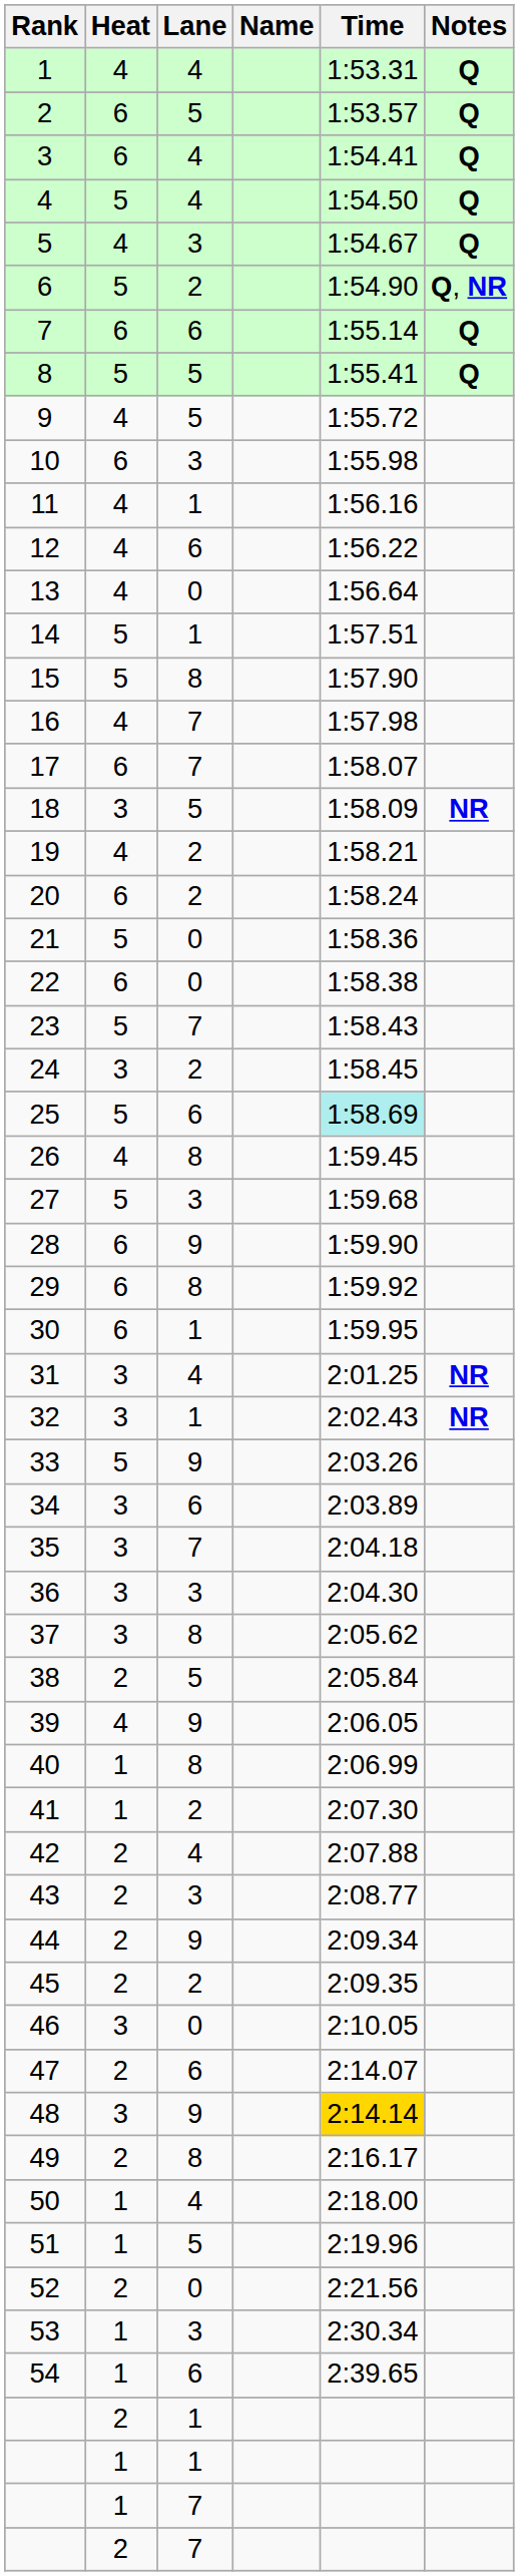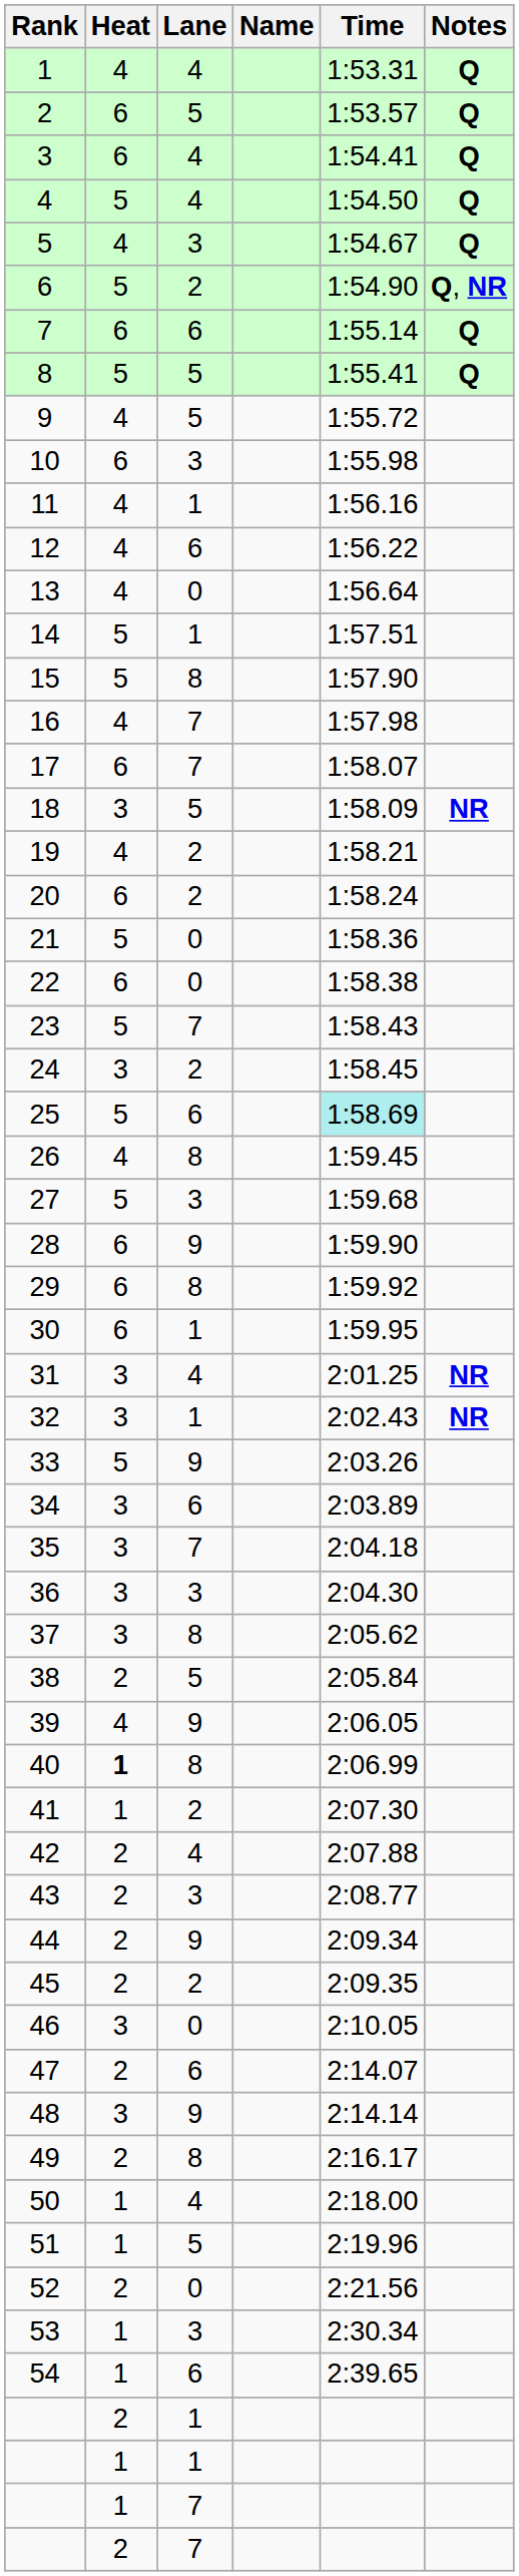40 | Heat: normal -> bold
48 | Time: gold background -> no background
